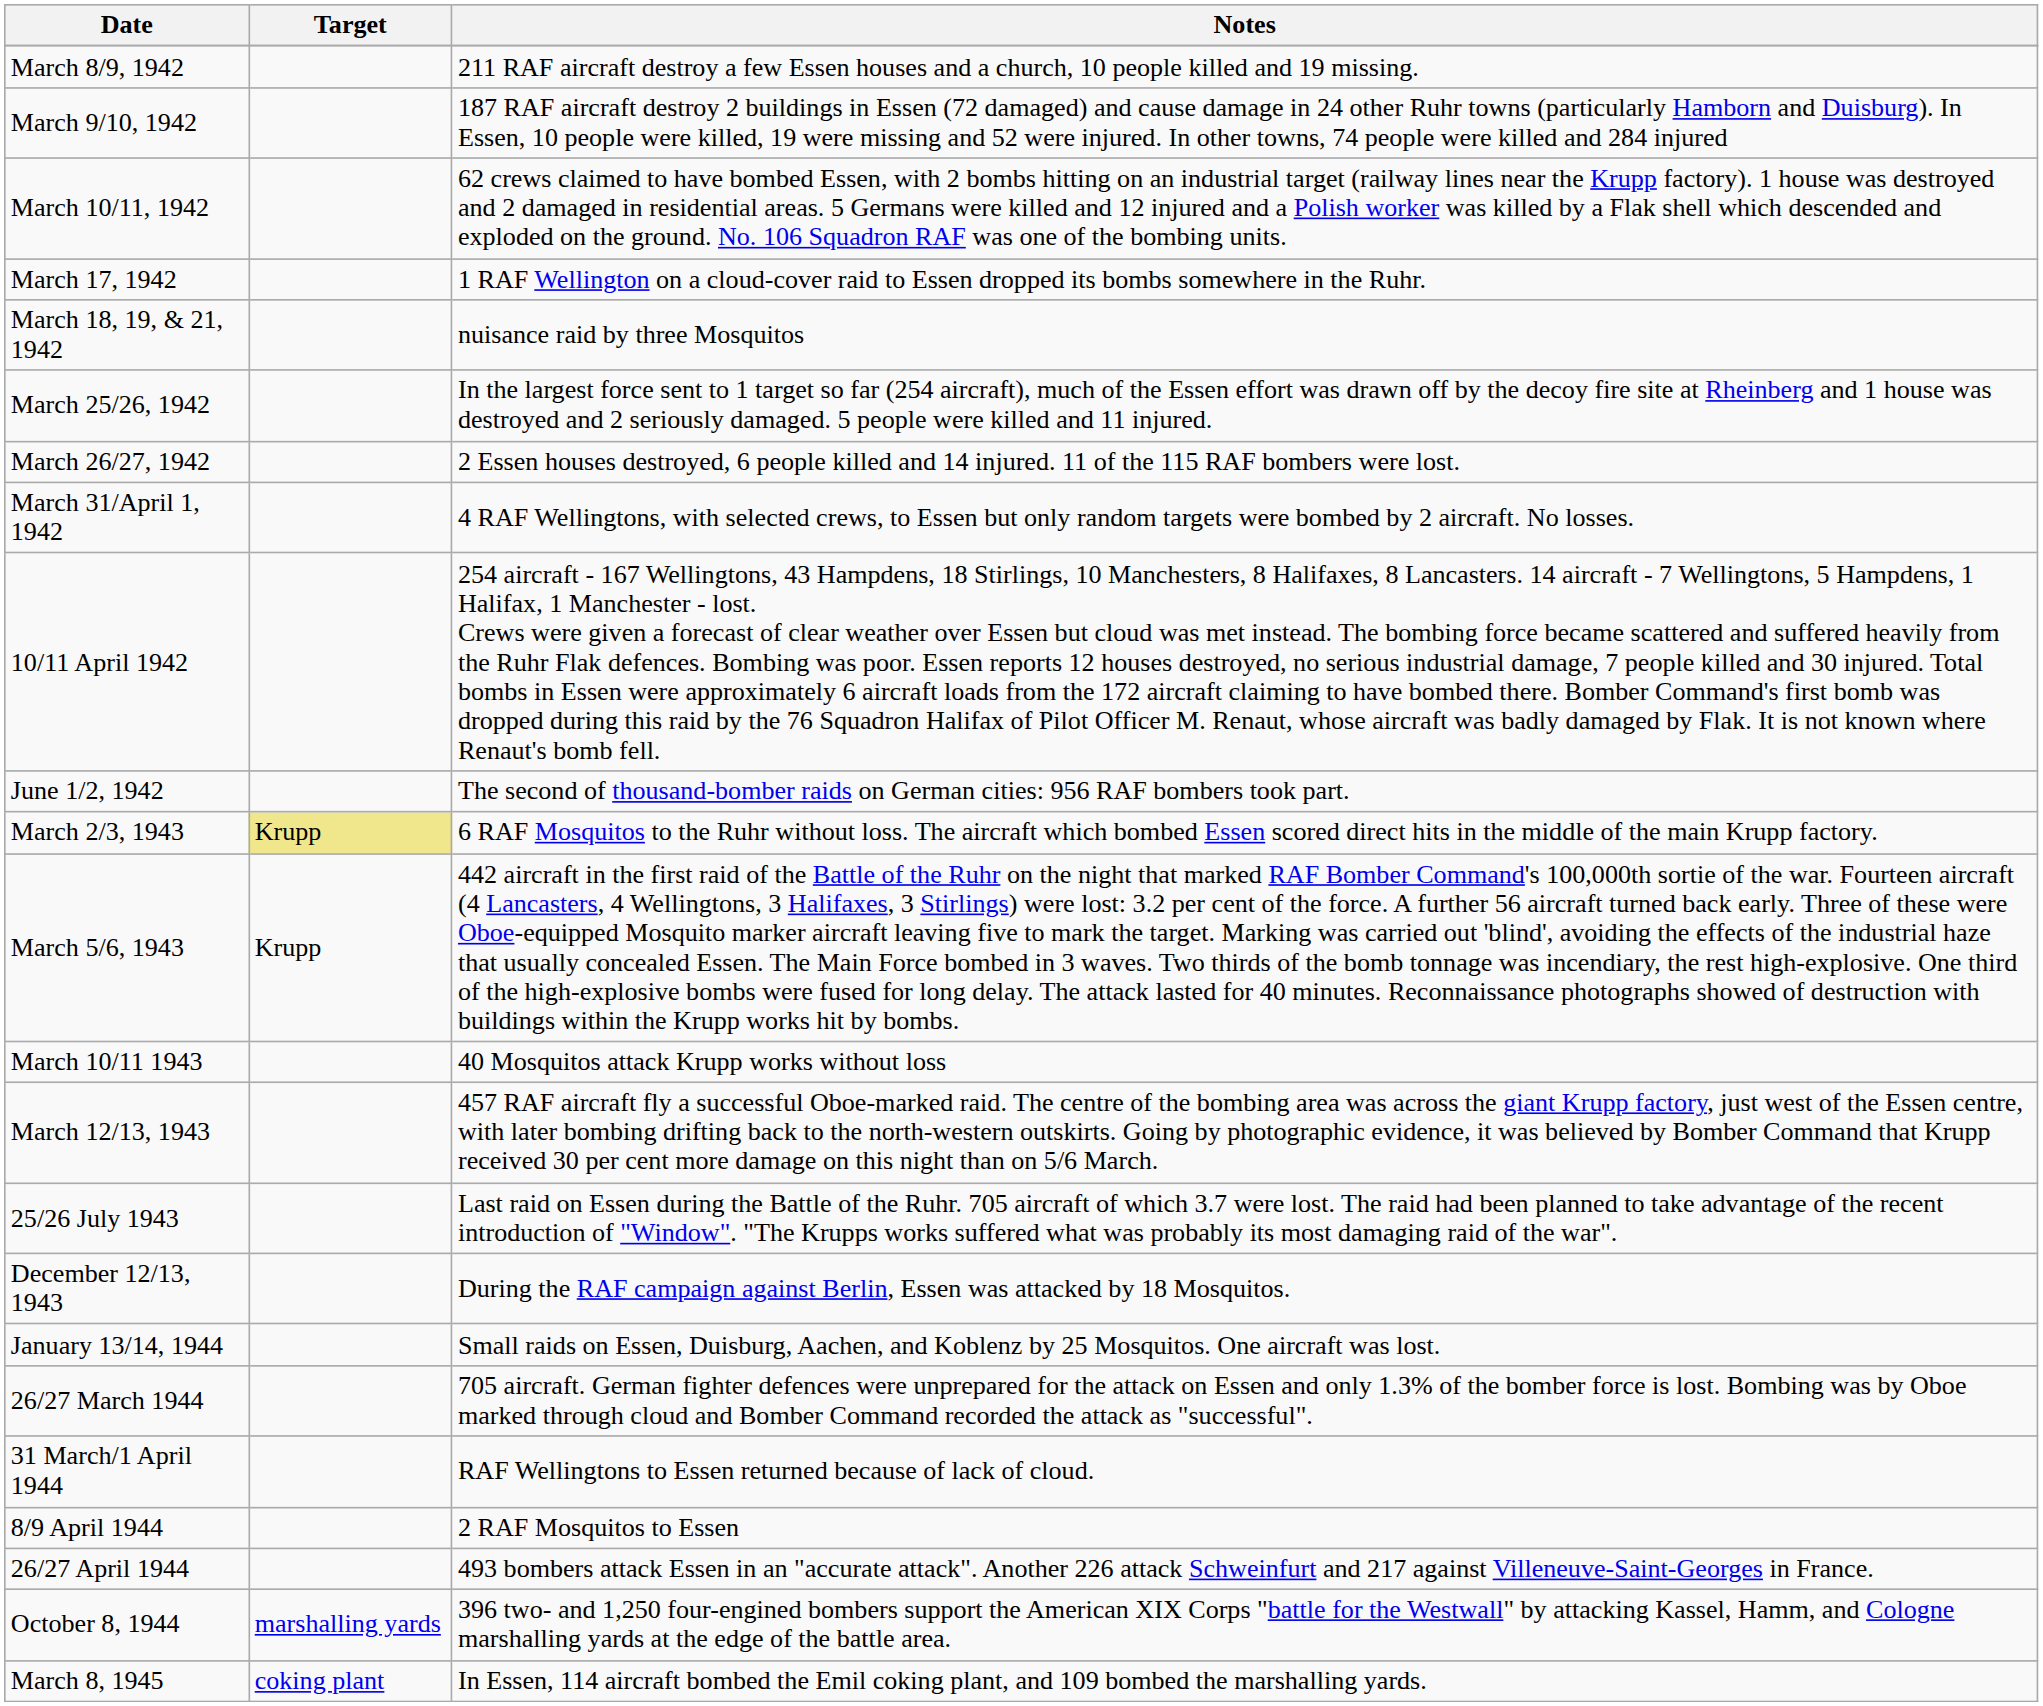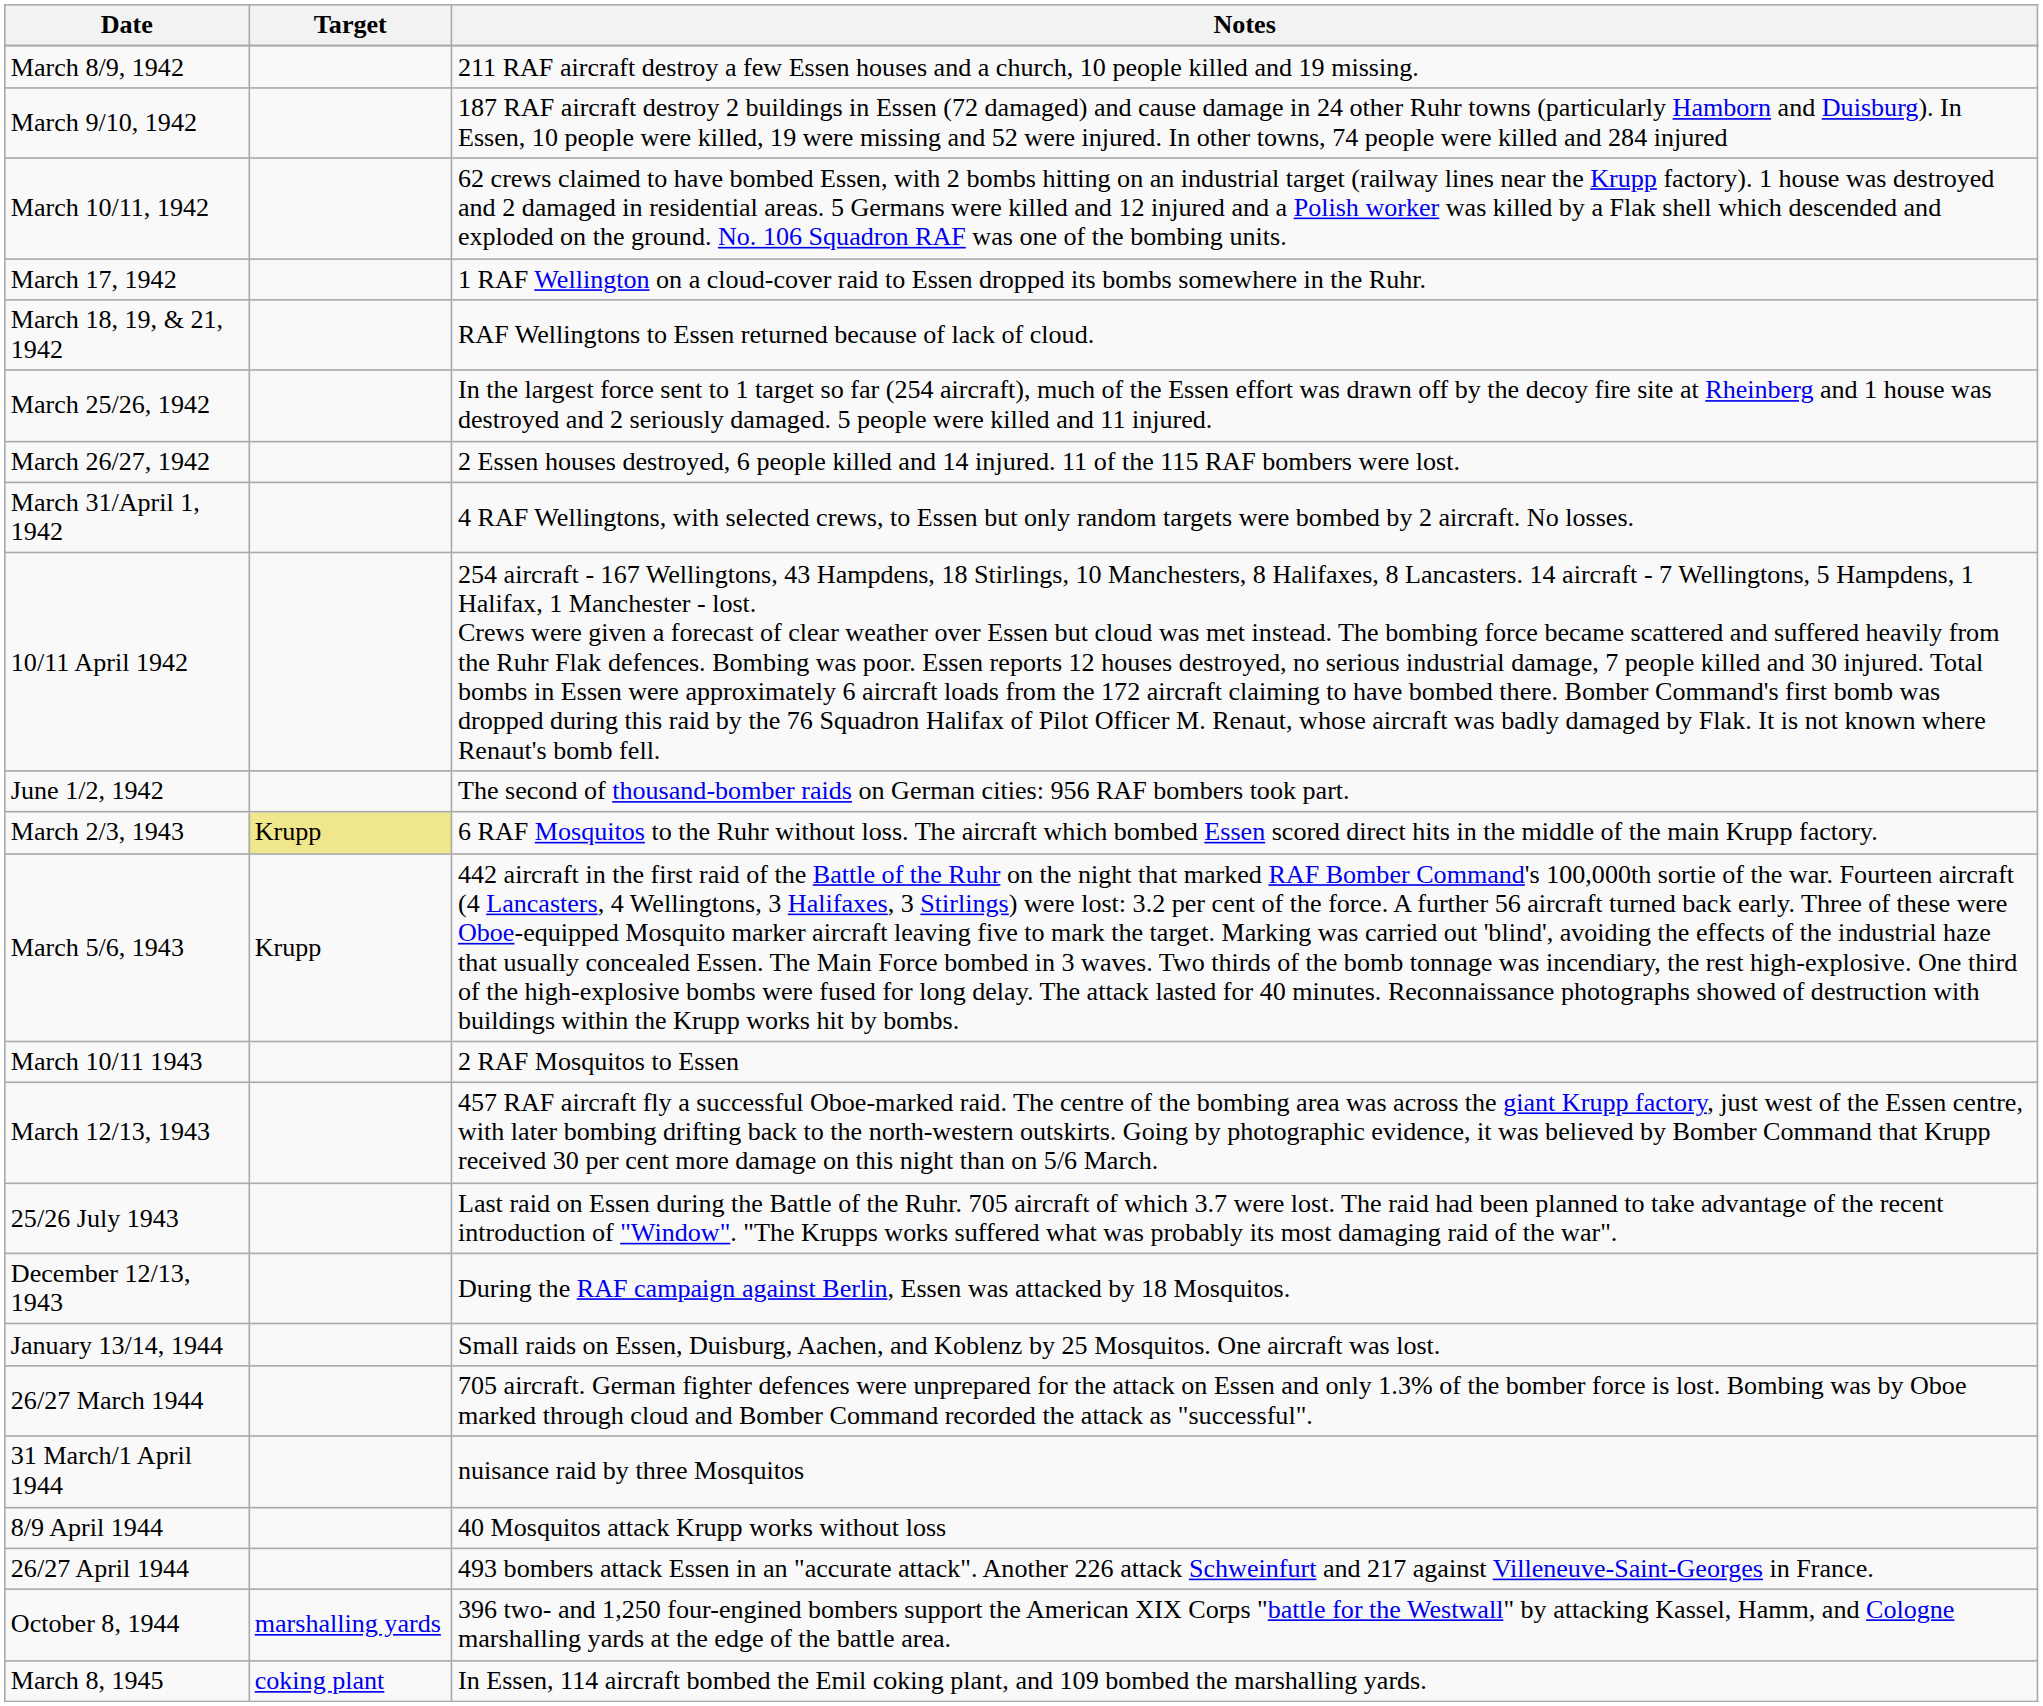March 18, 19, & 21, 1942 | Notes: nuisance raid by three Mosquitos -> RAF Wellingtons to Essen returned because of lack of cloud.
March 10/11 1943 | Notes: 40 Mosquitos attack Krupp works without loss -> 2 RAF Mosquitos to Essen
31 March/1 April 1944 | Notes: RAF Wellingtons to Essen returned because of lack of cloud. -> nuisance raid by three Mosquitos
8/9 April 1944 | Notes: 2 RAF Mosquitos to Essen -> 40 Mosquitos attack Krupp works without loss
